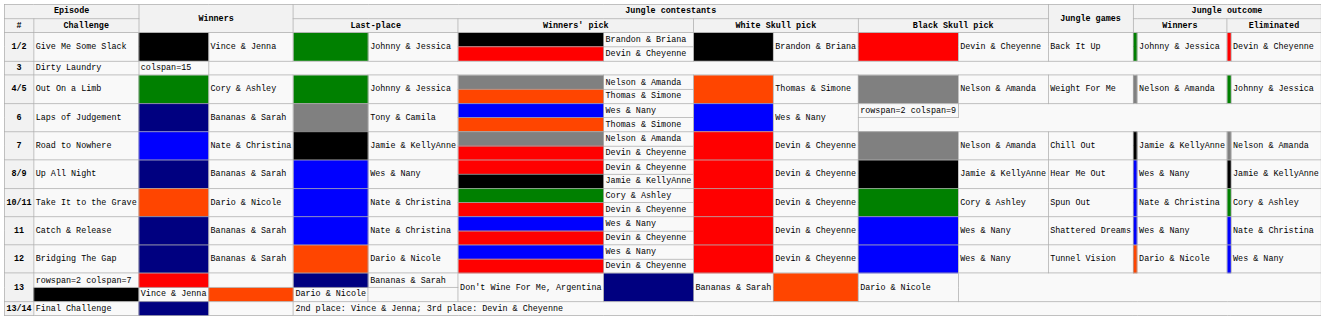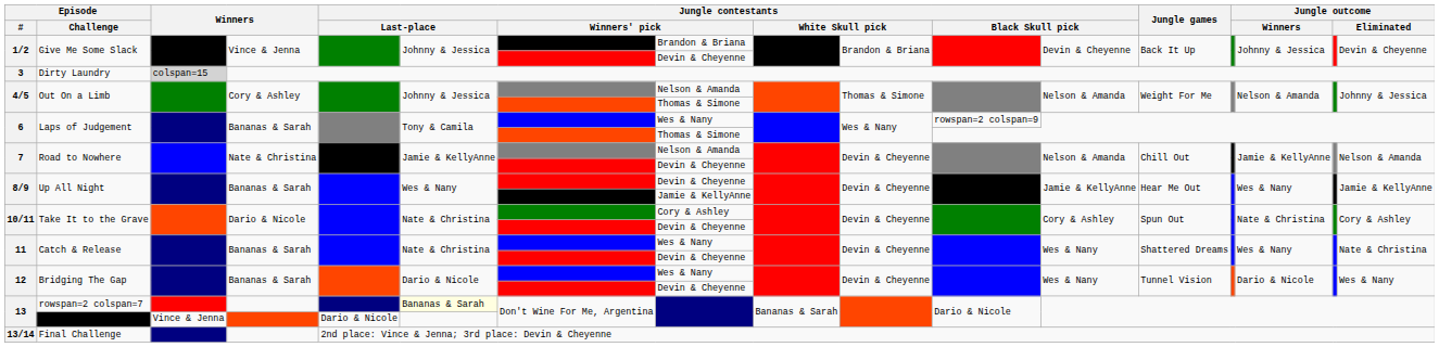Dirty Laundry | column 3: no background -> lightgrey background
rowspan=2 colspan=7 | column 6: no background -> lightyellow background
